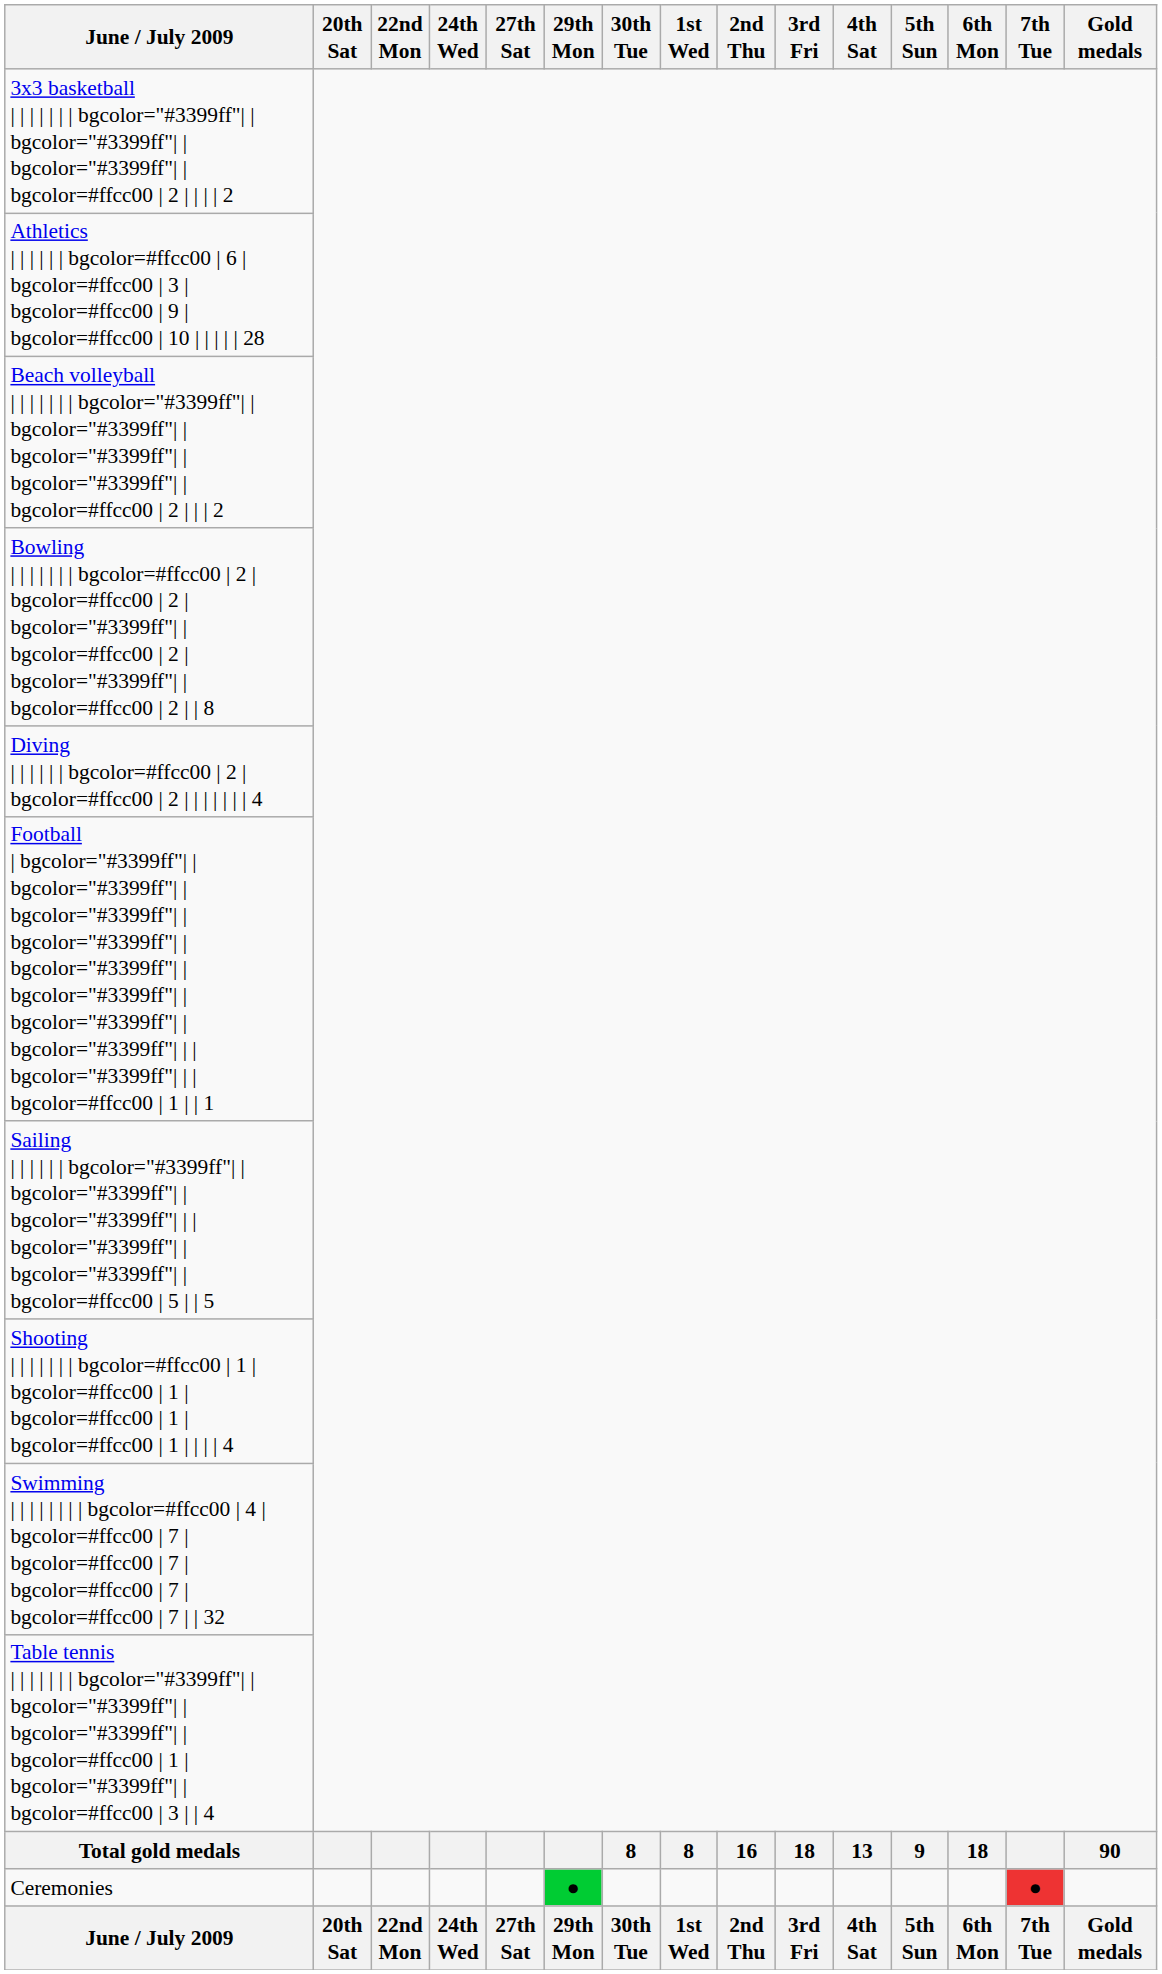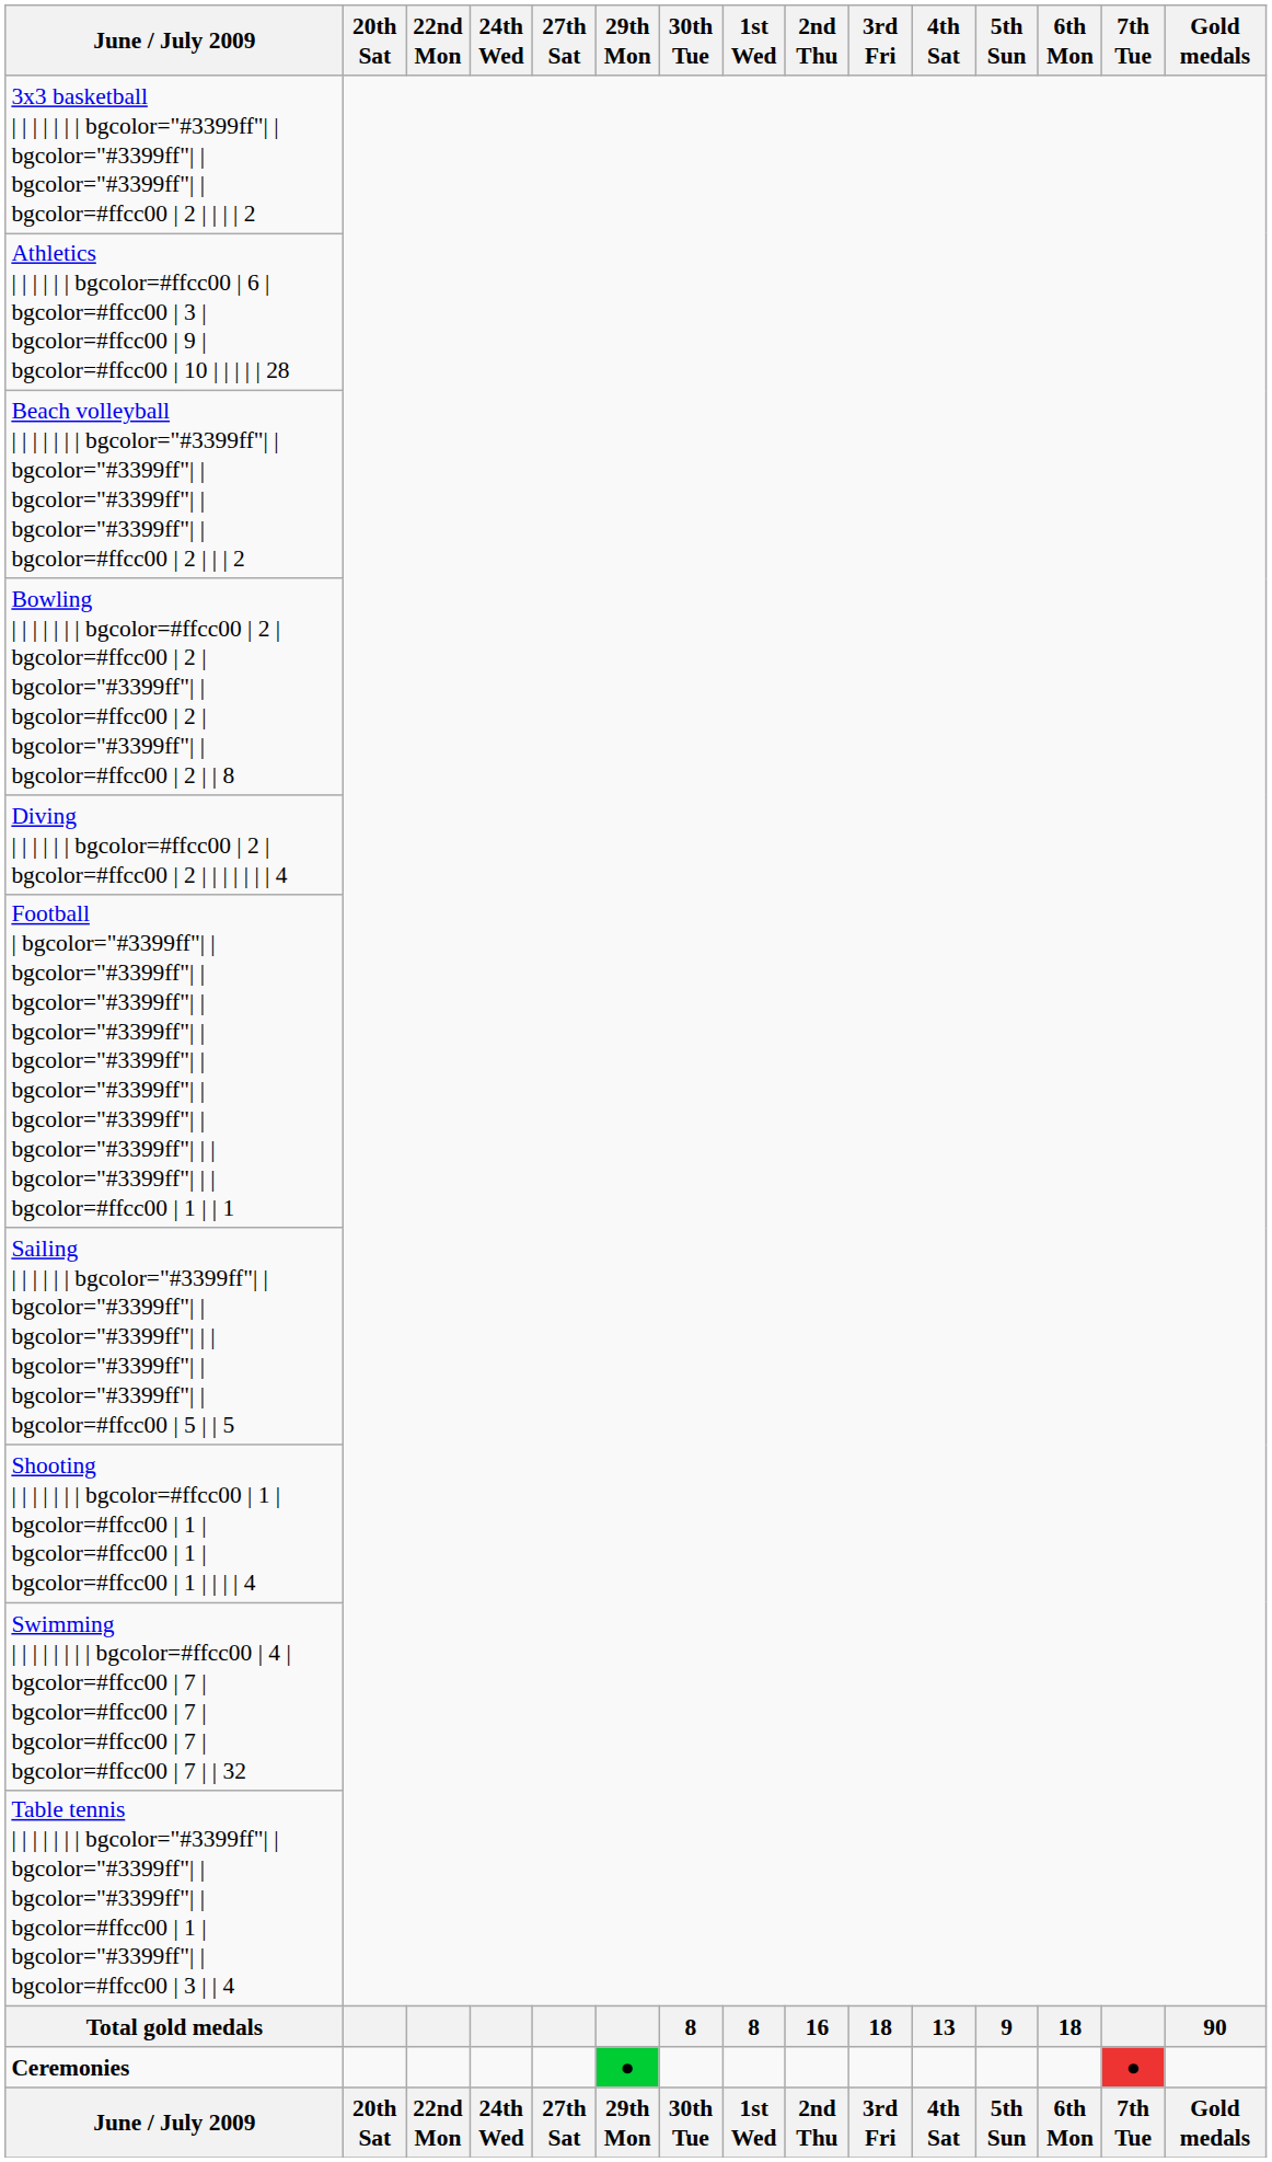Ceremonies | June / July 2009: normal -> bold
